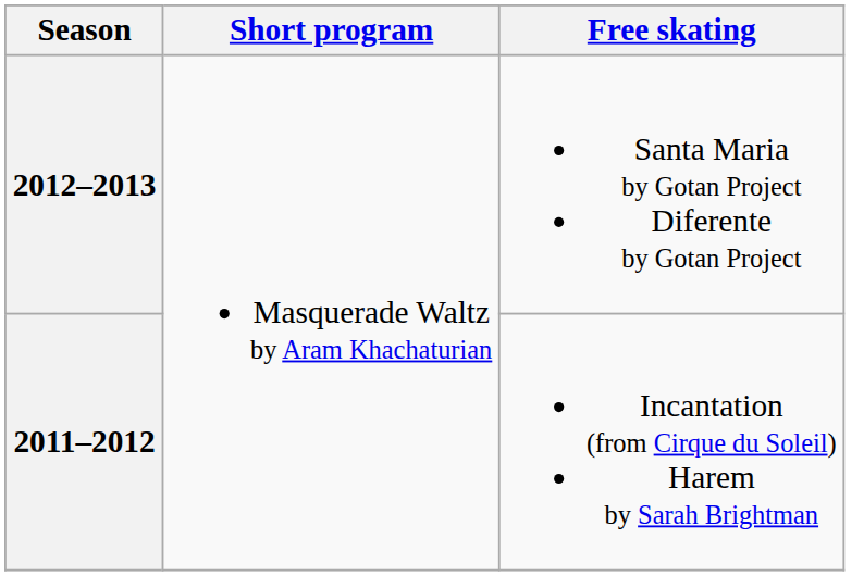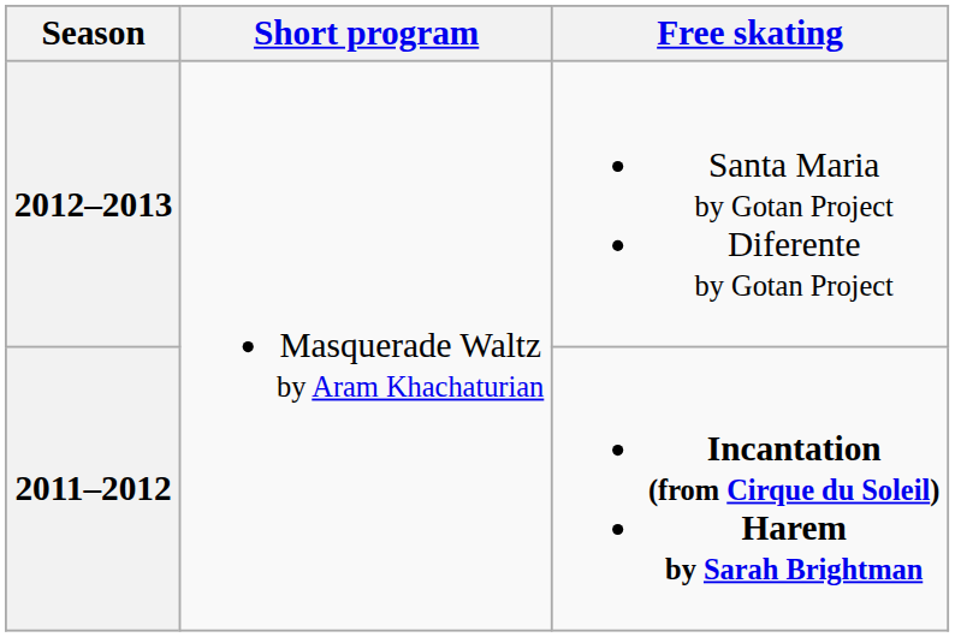2011–2012 | Free skating: normal -> bold
